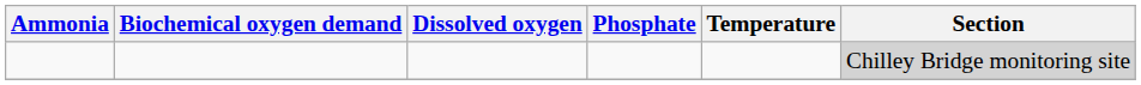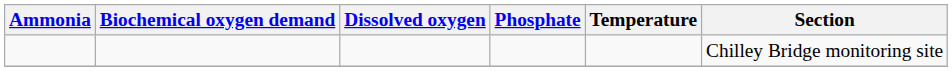row 2 | Section: lightgrey background -> no background
